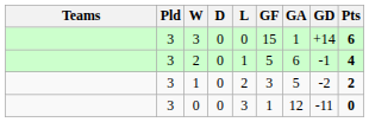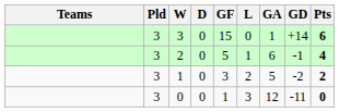columns swapped: L <-> GF
